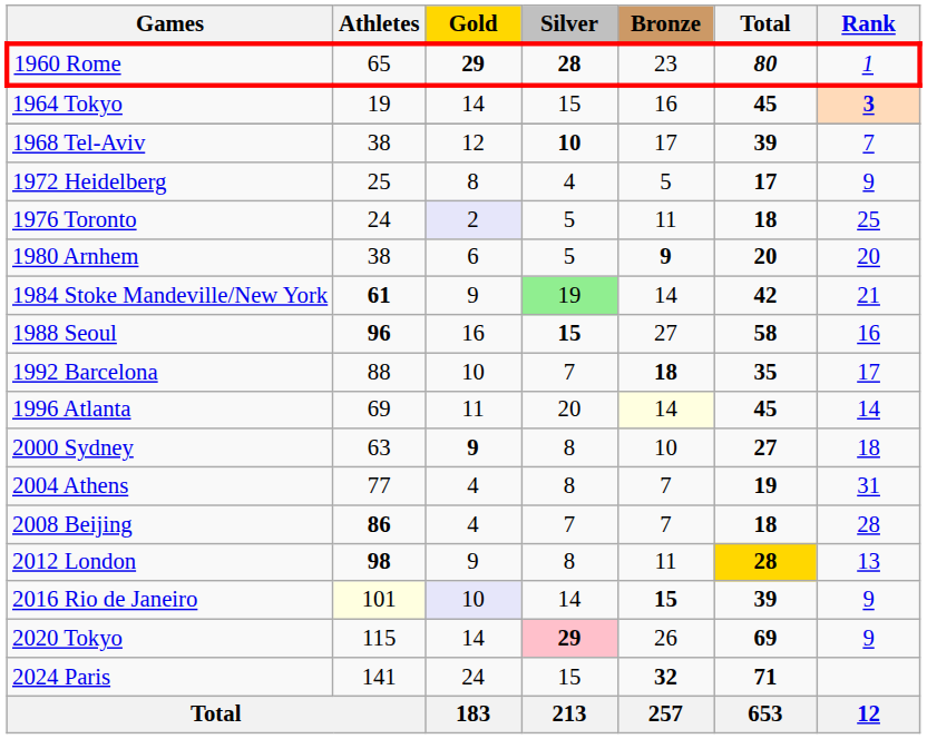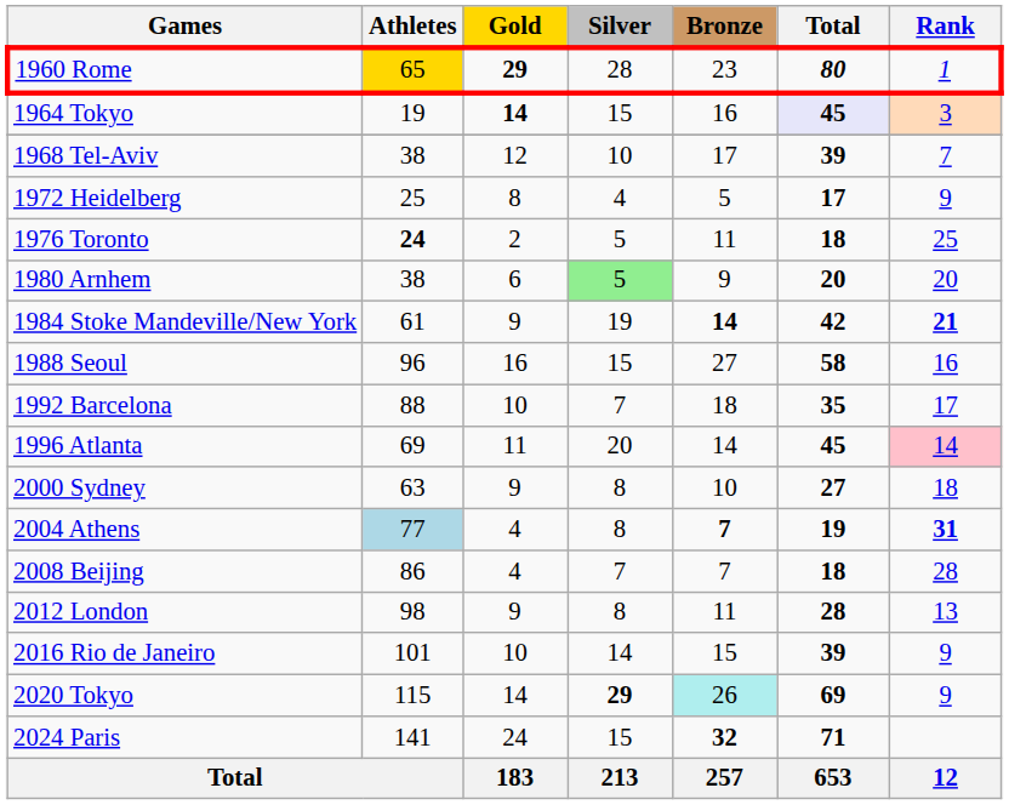1960 Rome | Athletes: no background -> gold background
1960 Rome | Silver: bold -> normal
1964 Tokyo | Gold: normal -> bold
1964 Tokyo | Total: no background -> lavender background
1964 Tokyo | Rank: bold -> normal
1968 Tel-Aviv | Silver: bold -> normal
1976 Toronto | Athletes: normal -> bold
1976 Toronto | Gold: lavender background -> no background
1980 Arnhem | Silver: no background -> lightgreen background
1980 Arnhem | Bronze: bold -> normal
1984 Stoke Mandeville/New York | Athletes: bold -> normal
1984 Stoke Mandeville/New York | Silver: lightgreen background -> no background
1984 Stoke Mandeville/New York | Bronze: normal -> bold
1984 Stoke Mandeville/New York | Rank: normal -> bold
1988 Seoul | Athletes: bold -> normal
1988 Seoul | Silver: bold -> normal
1992 Barcelona | Bronze: bold -> normal
1996 Atlanta | Bronze: lightyellow background -> no background
1996 Atlanta | Rank: no background -> pink background
2000 Sydney | Gold: bold -> normal
2004 Athens | Athletes: no background -> lightblue background
2004 Athens | Bronze: normal -> bold
2004 Athens | Rank: normal -> bold
2008 Beijing | Athletes: bold -> normal
2012 London | Athletes: bold -> normal
2012 London | Total: gold background -> no background
2016 Rio de Janeiro | Athletes: lightyellow background -> no background
2016 Rio de Janeiro | Gold: lavender background -> no background
2016 Rio de Janeiro | Bronze: bold -> normal
2020 Tokyo | Silver: pink background -> no background
2020 Tokyo | Bronze: no background -> paleturquoise background
